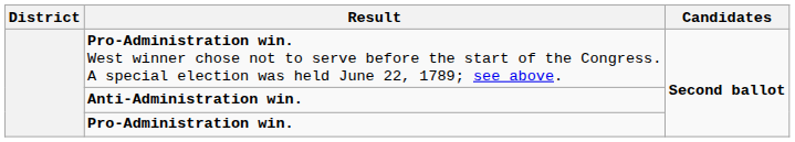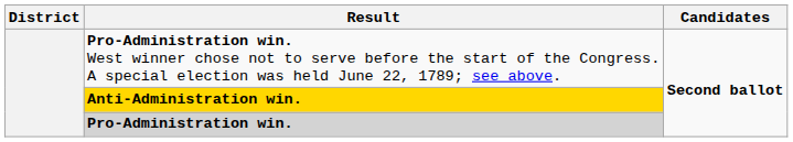Anti-Administration win. | Result: no background -> gold background
Pro-Administration win. | Result: no background -> lightgrey background
